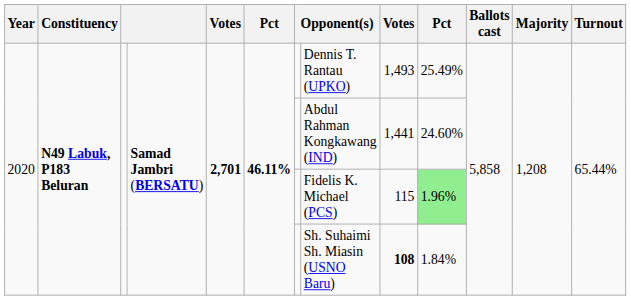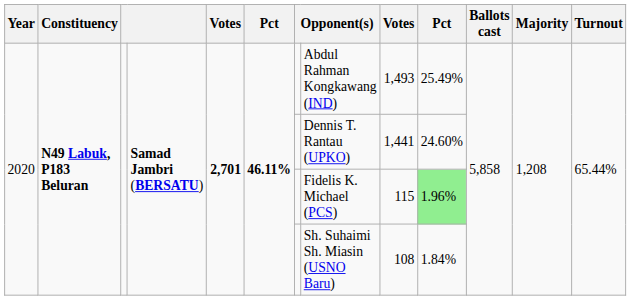row 2 | column 8: Dennis T. Rantau (UPKO) -> Abdul Rahman Kongkawang (IND)
row 3 | column 8: Abdul Rahman Kongkawang (IND) -> Dennis T. Rantau (UPKO)
row 5 | column 9: bold -> normal
